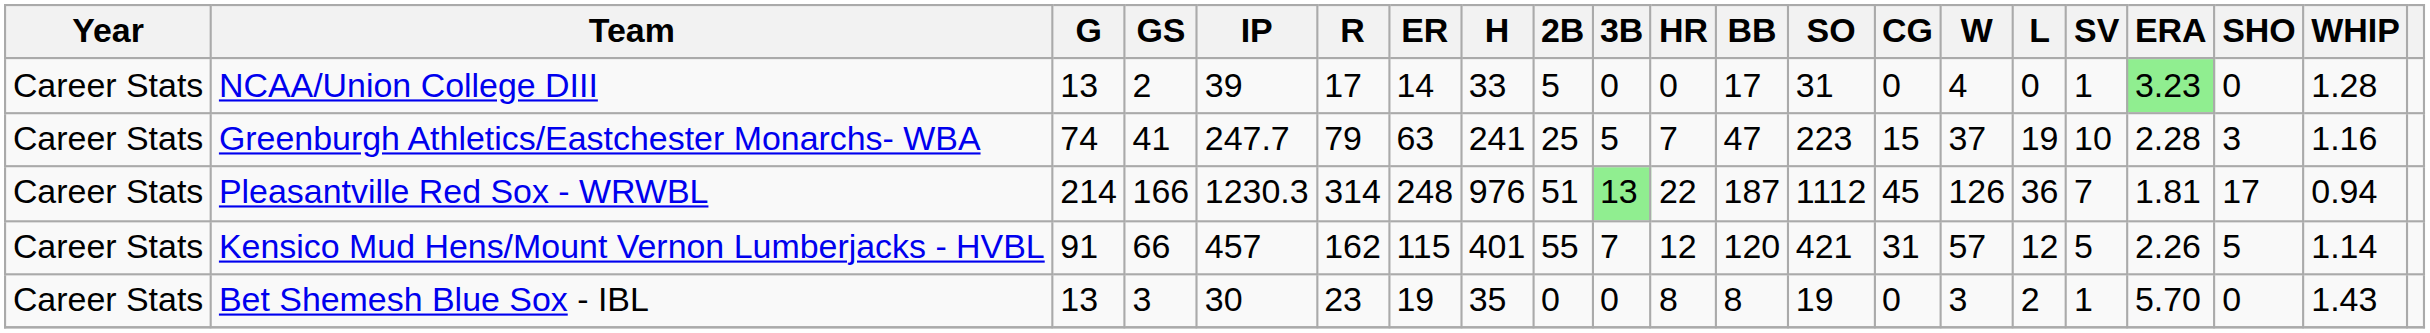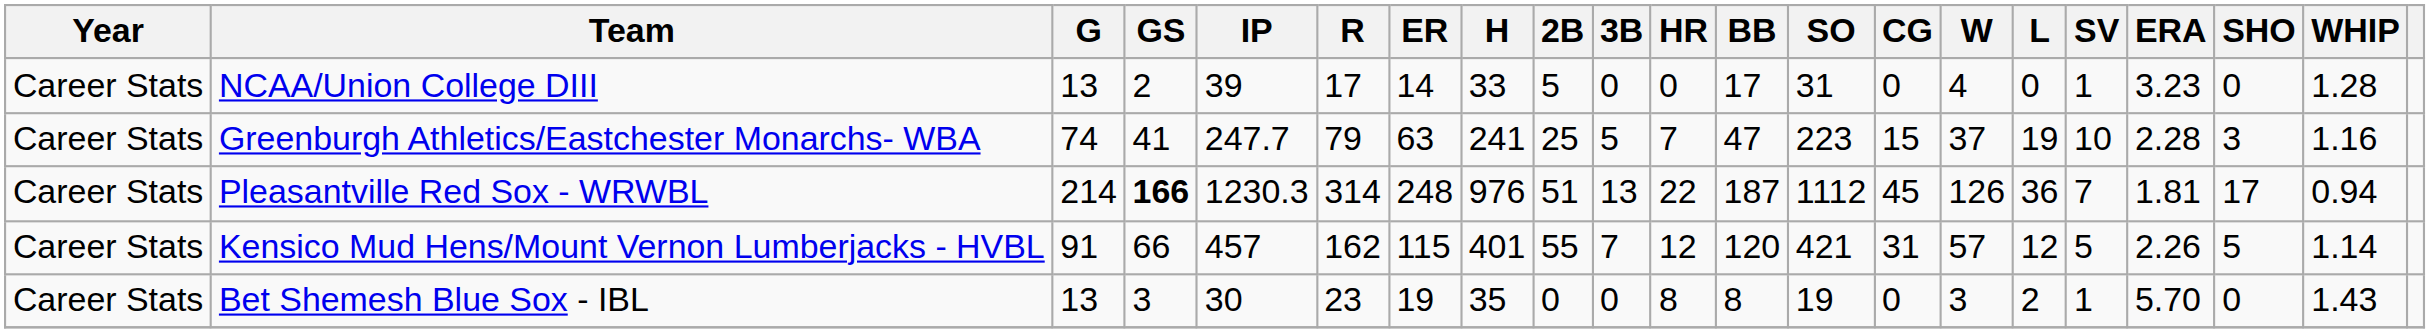row 2 | ERA: lightgreen background -> no background
row 4 | GS: normal -> bold
row 4 | 3B: lightgreen background -> no background
